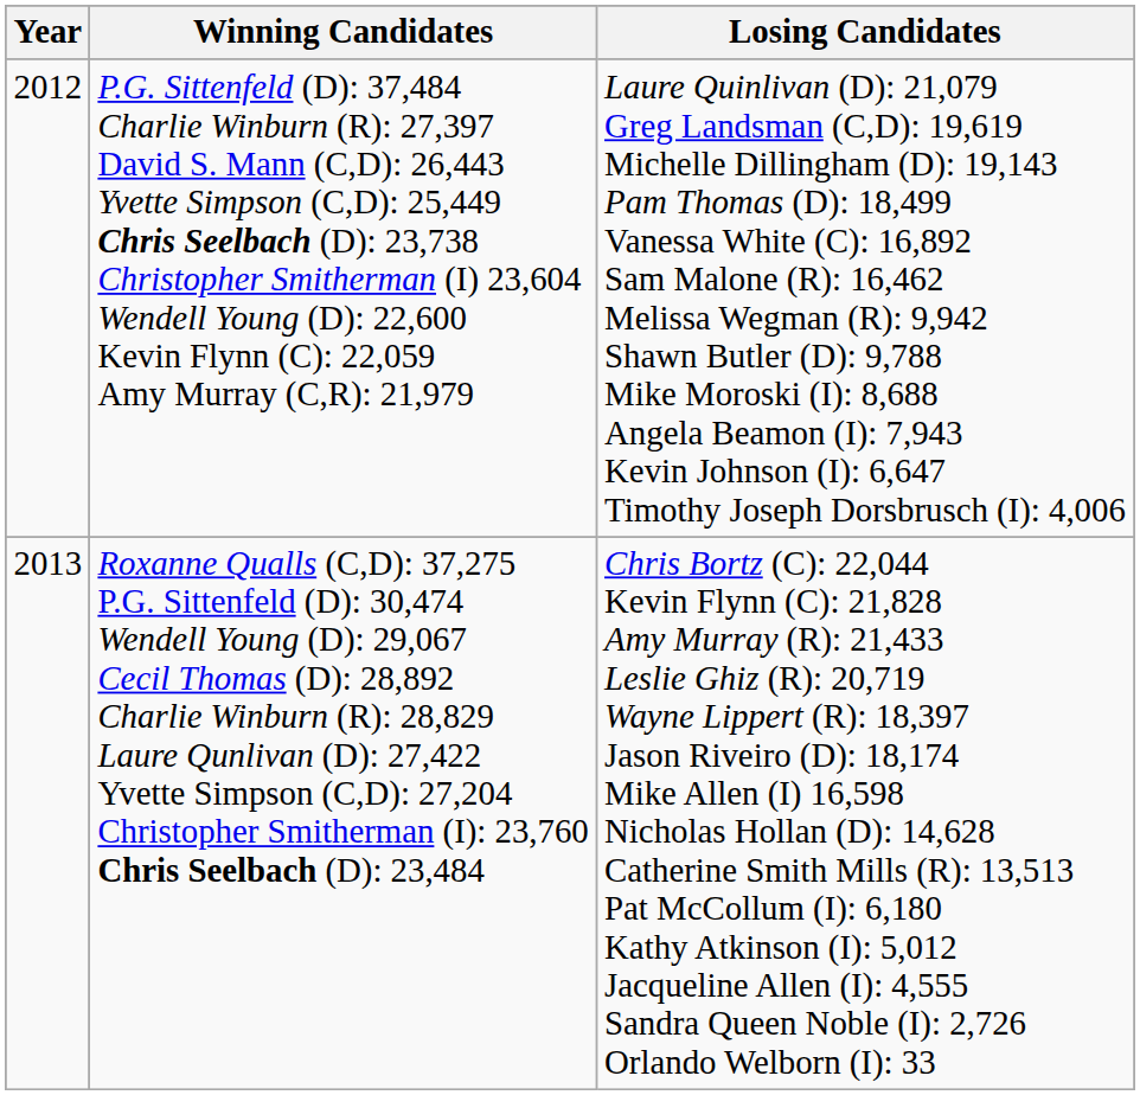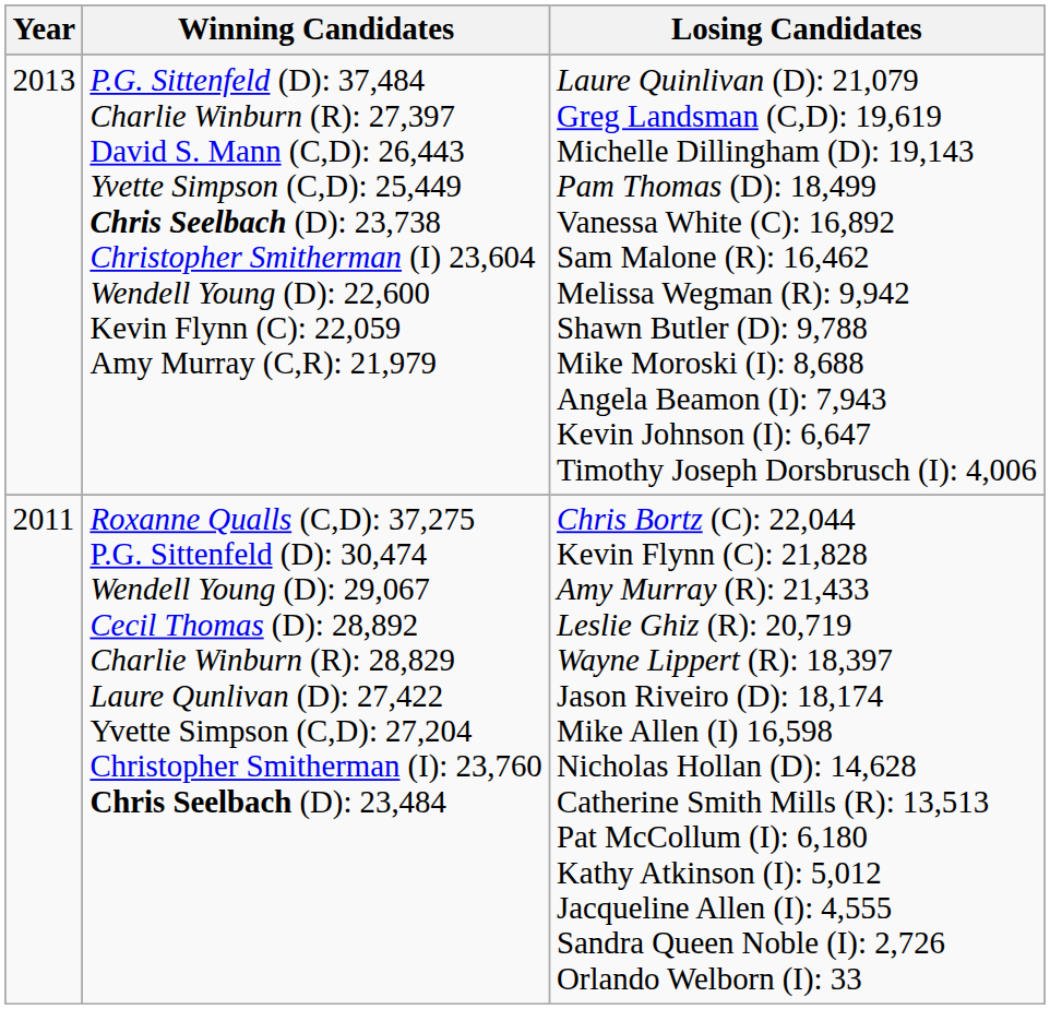row 2 | Year: 2012 -> 2013
row 3 | Year: 2013 -> 2011
